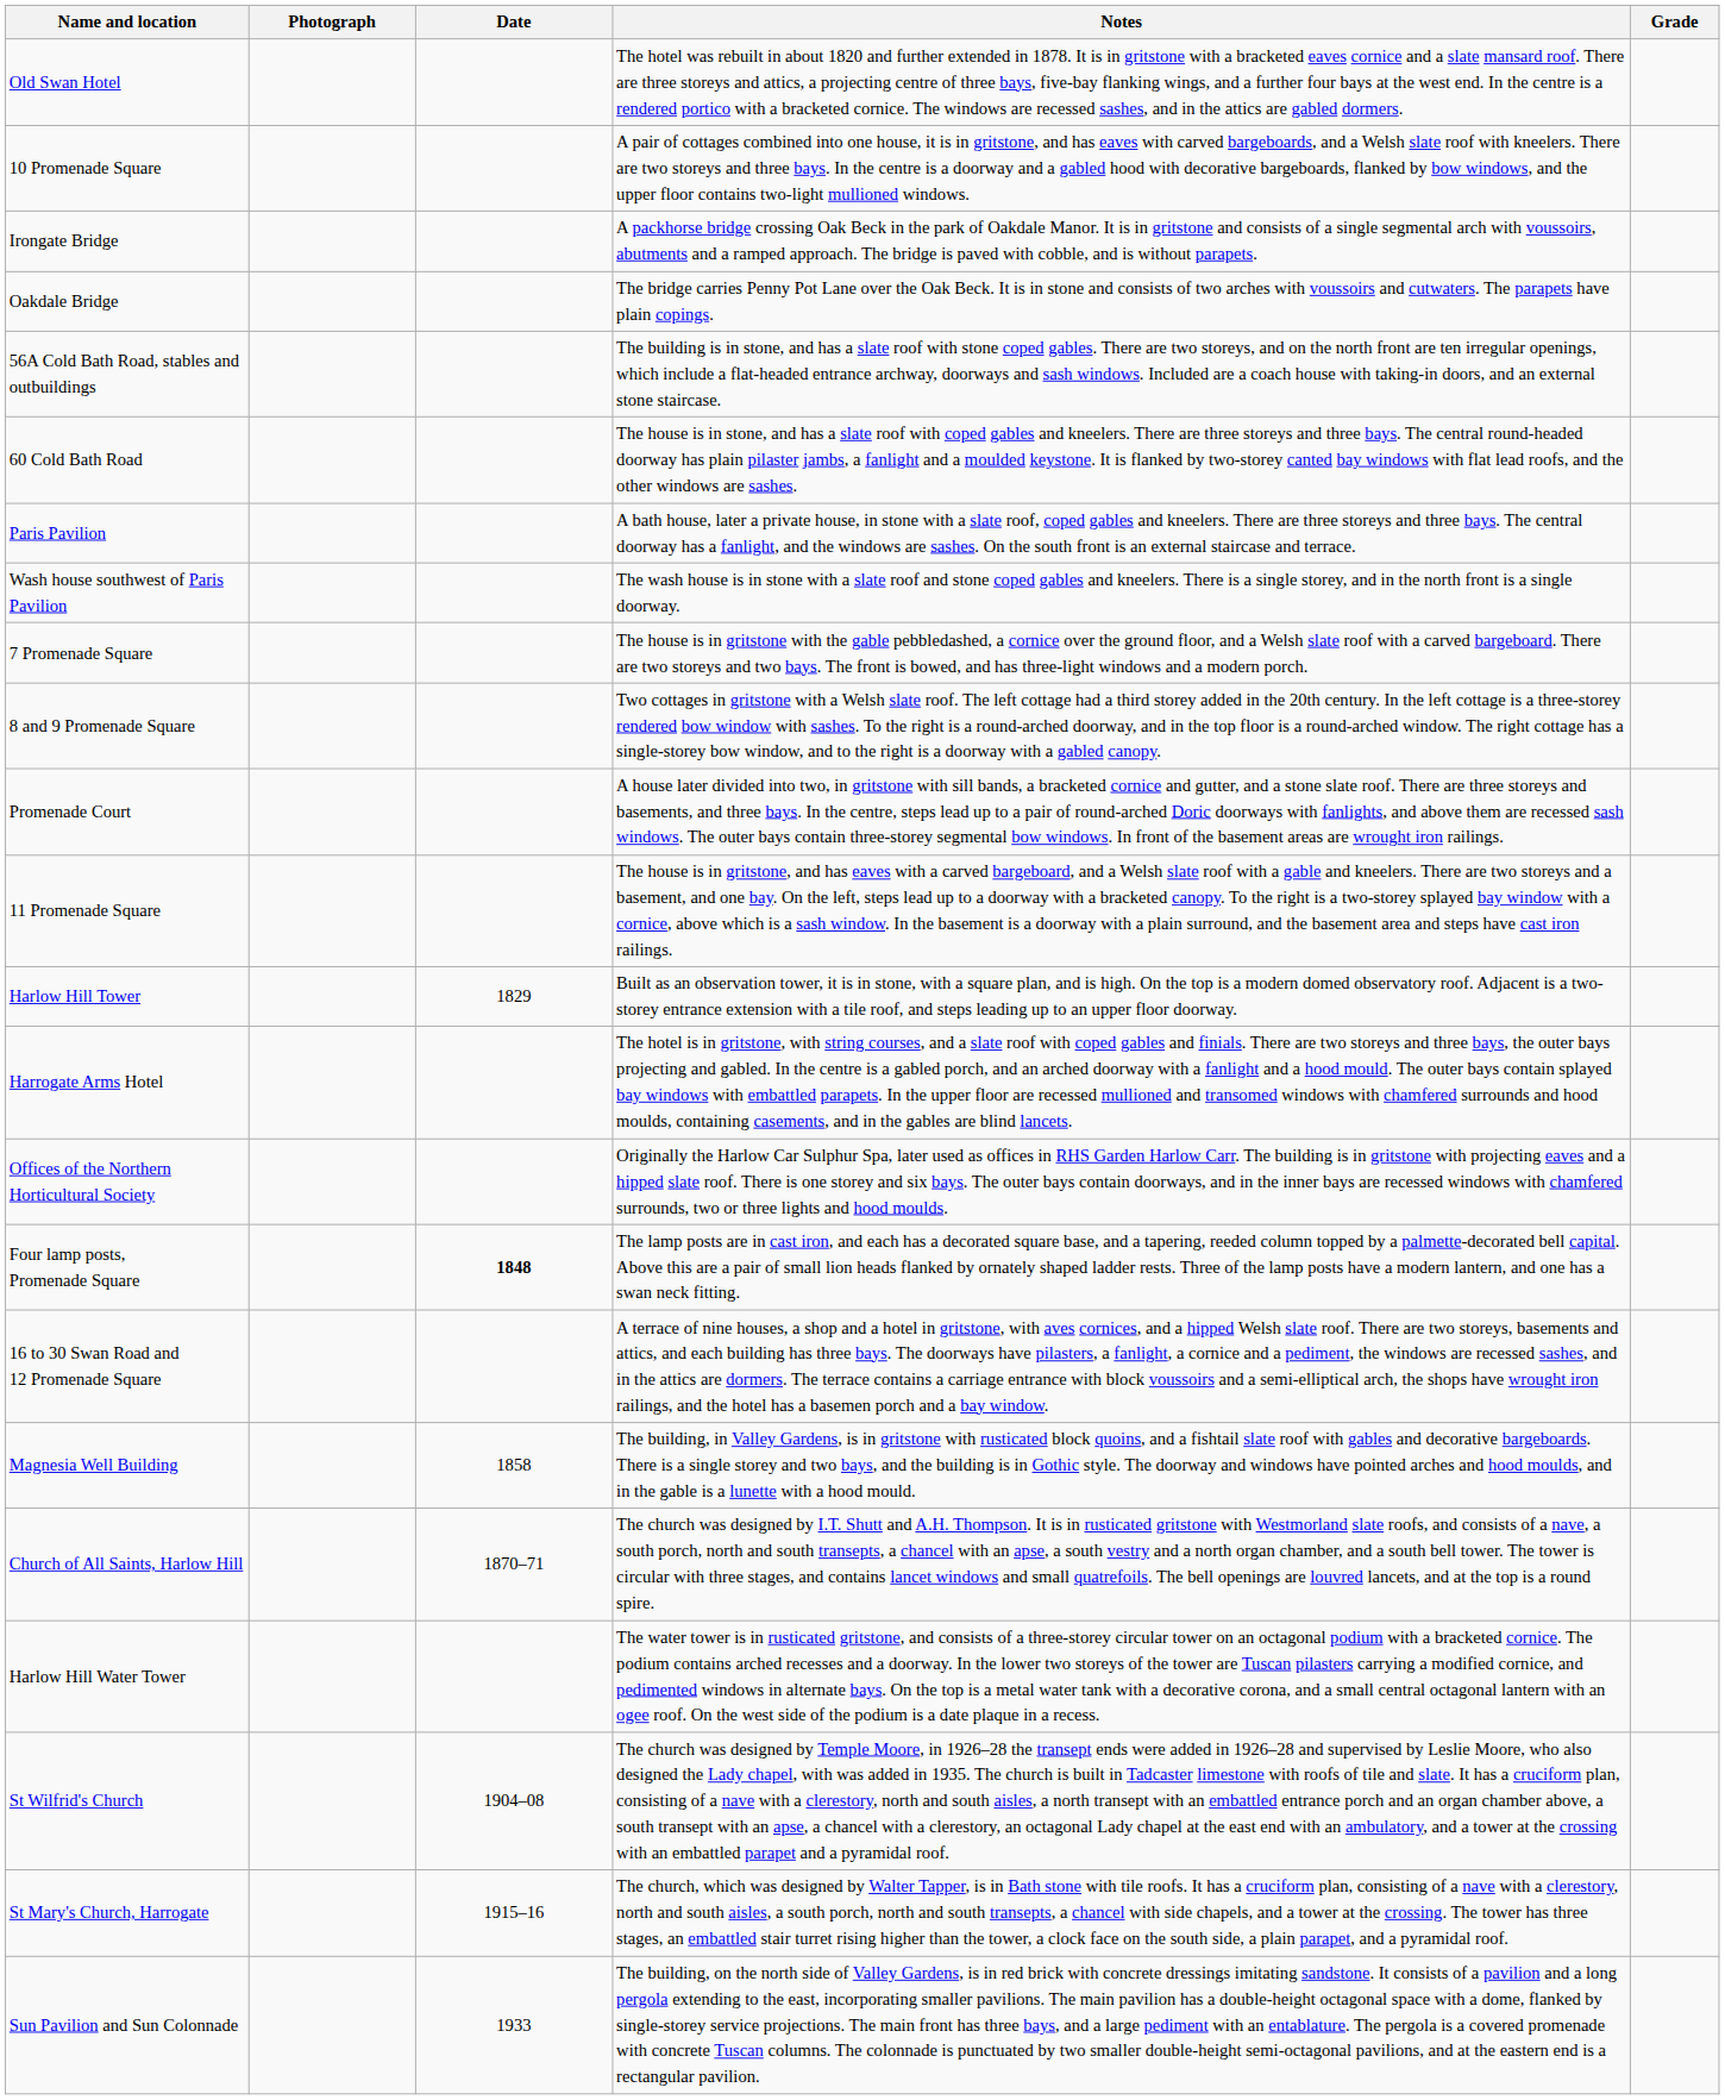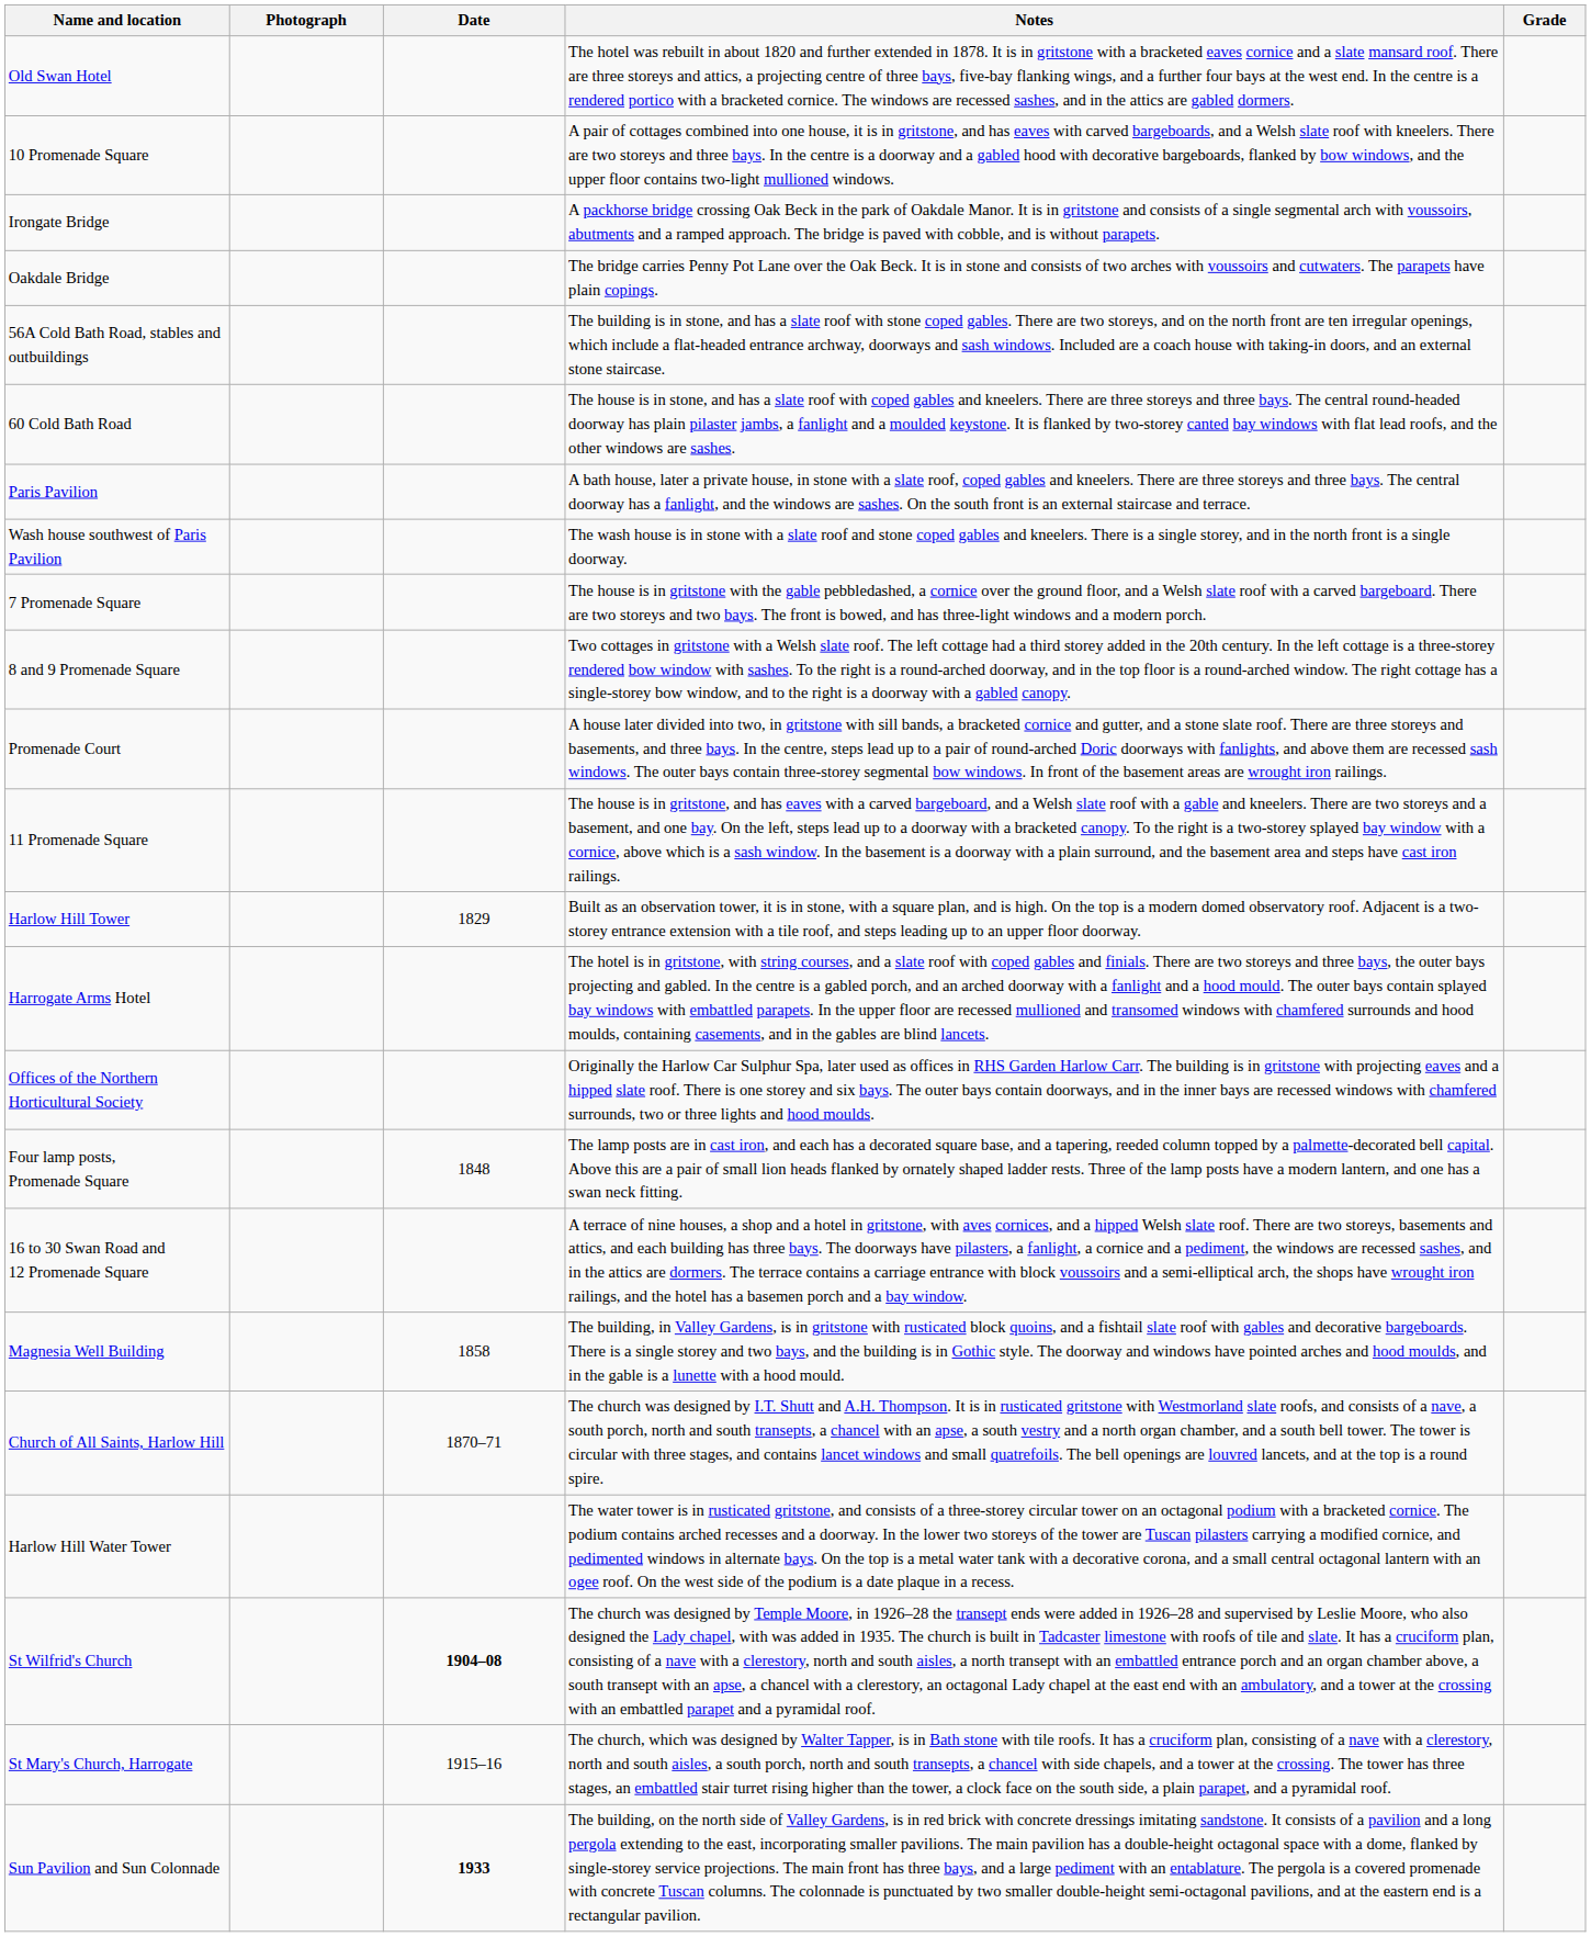Four lamp posts, Promenade Square | Date: bold -> normal
St Wilfrid's Church | Date: normal -> bold
Sun Pavilion and Sun Colonnade | Date: normal -> bold
